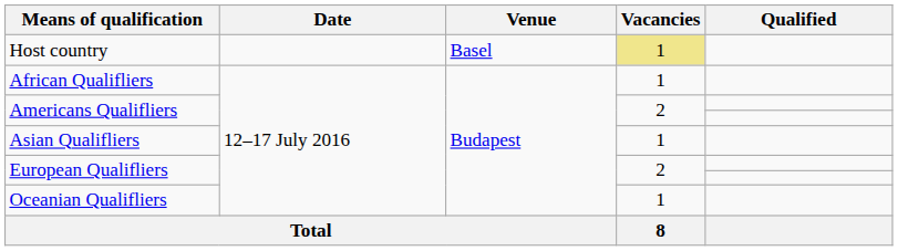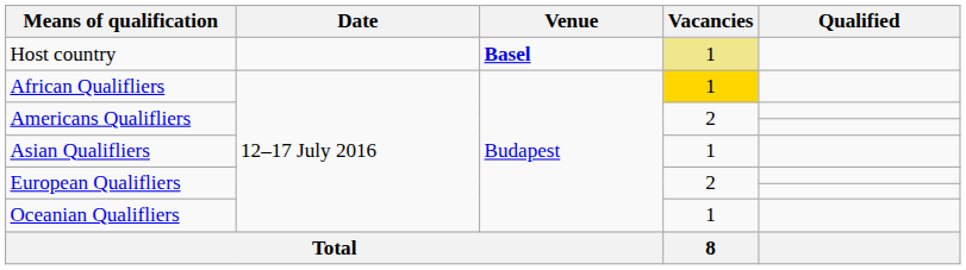Host country | Venue: normal -> bold
African Qualifliers | Vacancies: no background -> gold background
